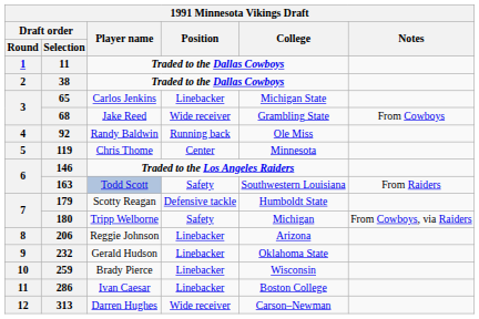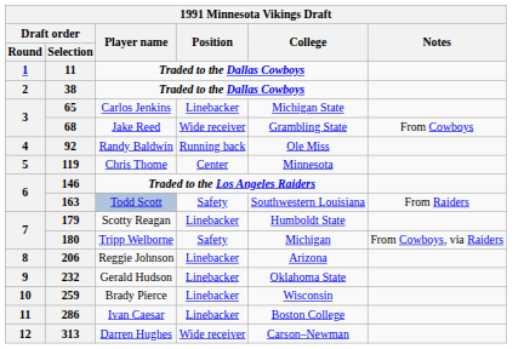Scotty Reagan | Position: Defensive tackle -> Linebacker
